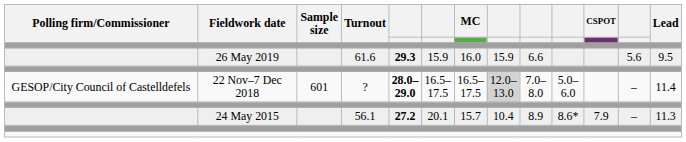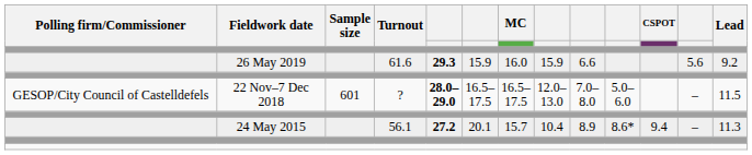26 May 2019 | Lead: 9.5 -> 9.2
22 Nov–7 Dec 2018 | column 8: lightgrey background -> no background
22 Nov–7 Dec 2018 | Lead: 11.4 -> 11.5
24 May 2015 | CSPOT: 7.9 -> 9.4
